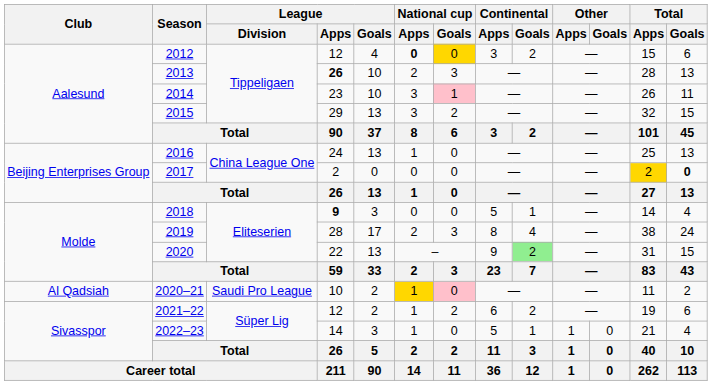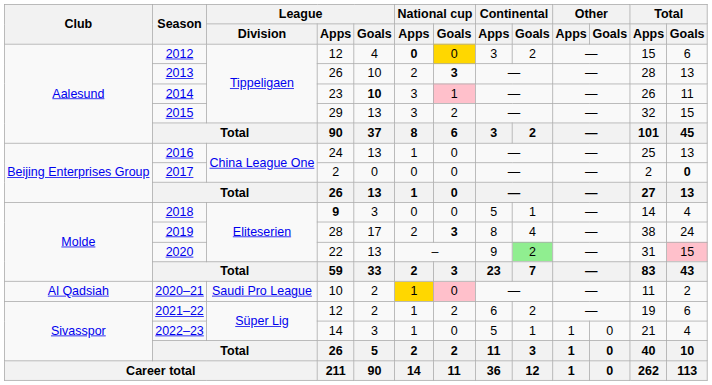2013 | League / Apps: bold -> normal
2013 | National cup / Goals: normal -> bold
2014 | League / Goals: normal -> bold
2017 | Total / Apps: gold background -> no background
2019 | National cup / Goals: normal -> bold
2020 | Total / Goals: no background -> pink background
